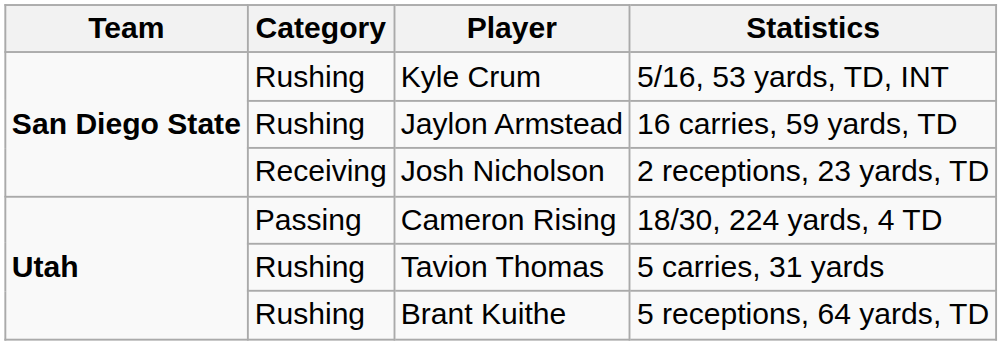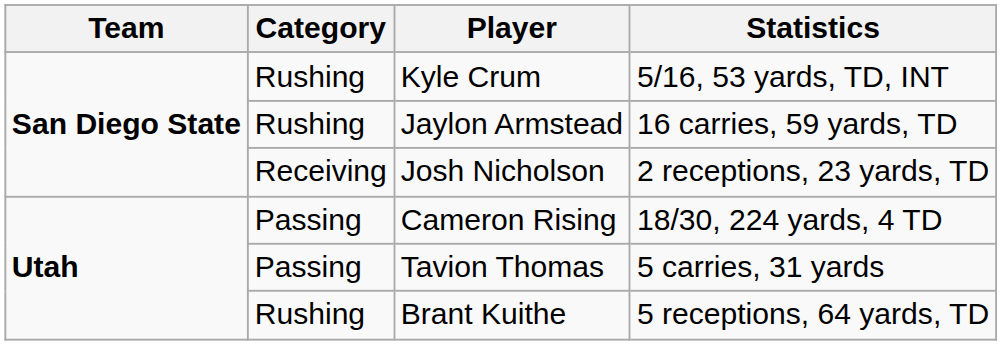Tavion Thomas | Category: Rushing -> Passing
